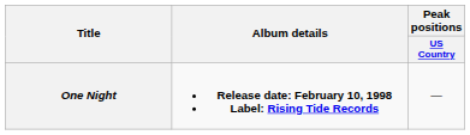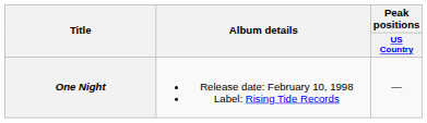One Night | Album details: bold -> normal
